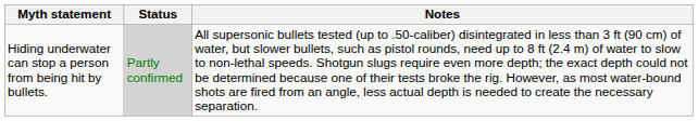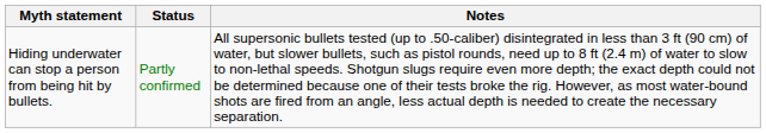row 2 | Status: lightgrey background -> no background
